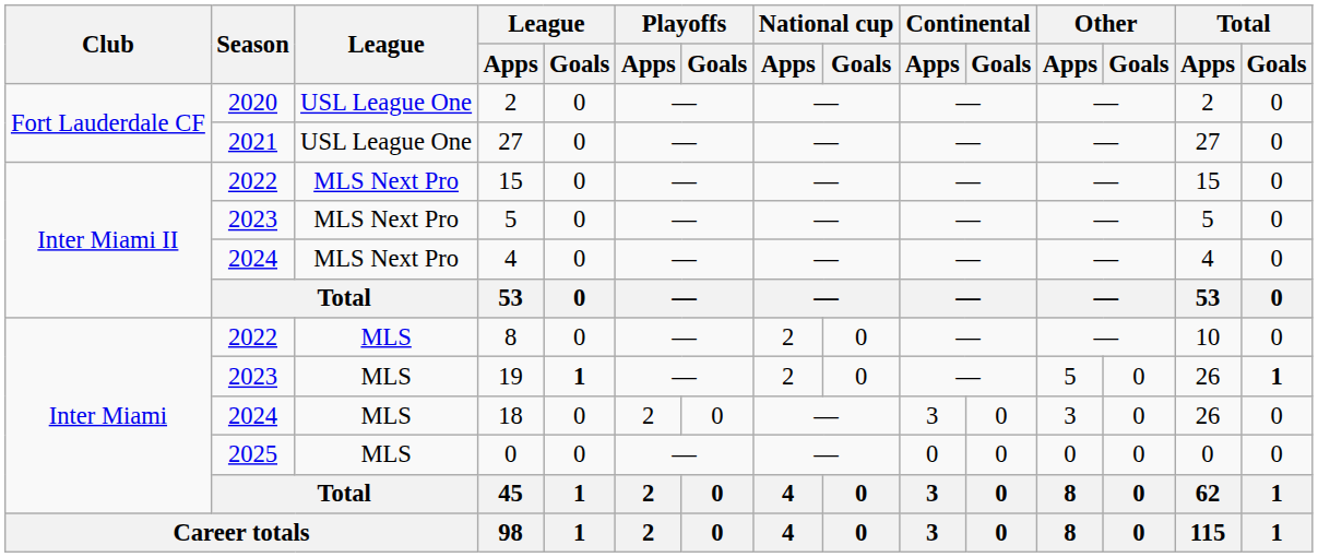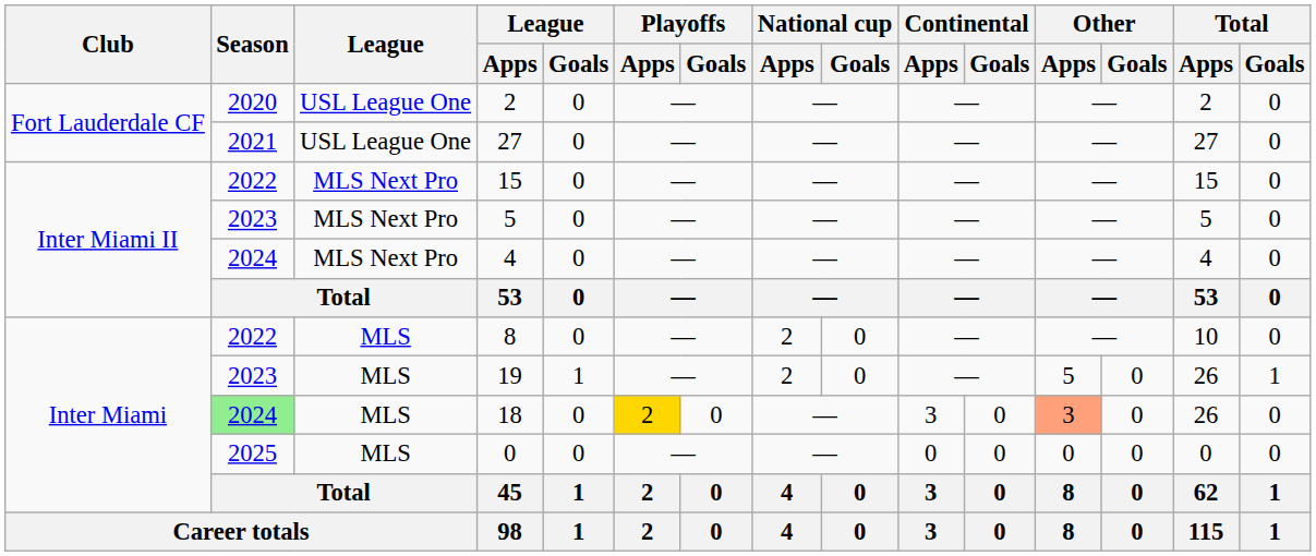19 | League / Goals: bold -> normal
19 | Total / Goals: bold -> normal
18 | Season: no background -> lightgreen background
18 | Playoffs / Apps: no background -> gold background
18 | Other / Apps: no background -> lightsalmon background
